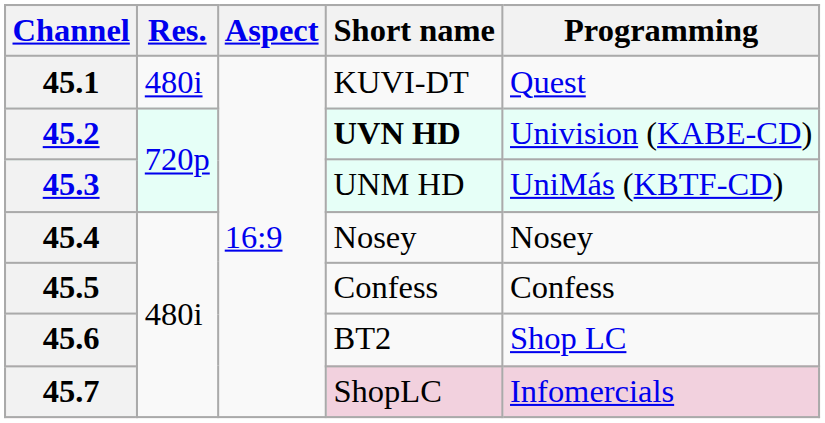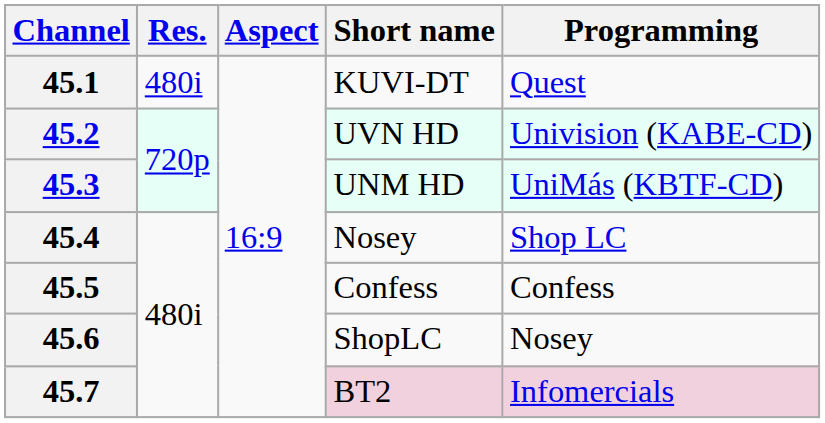45.2 | Short name: bold -> normal
45.4 | Programming: Nosey -> Shop LC
45.6 | Short name: BT2 -> ShopLC
45.6 | Programming: Shop LC -> Nosey
45.7 | Short name: ShopLC -> BT2
